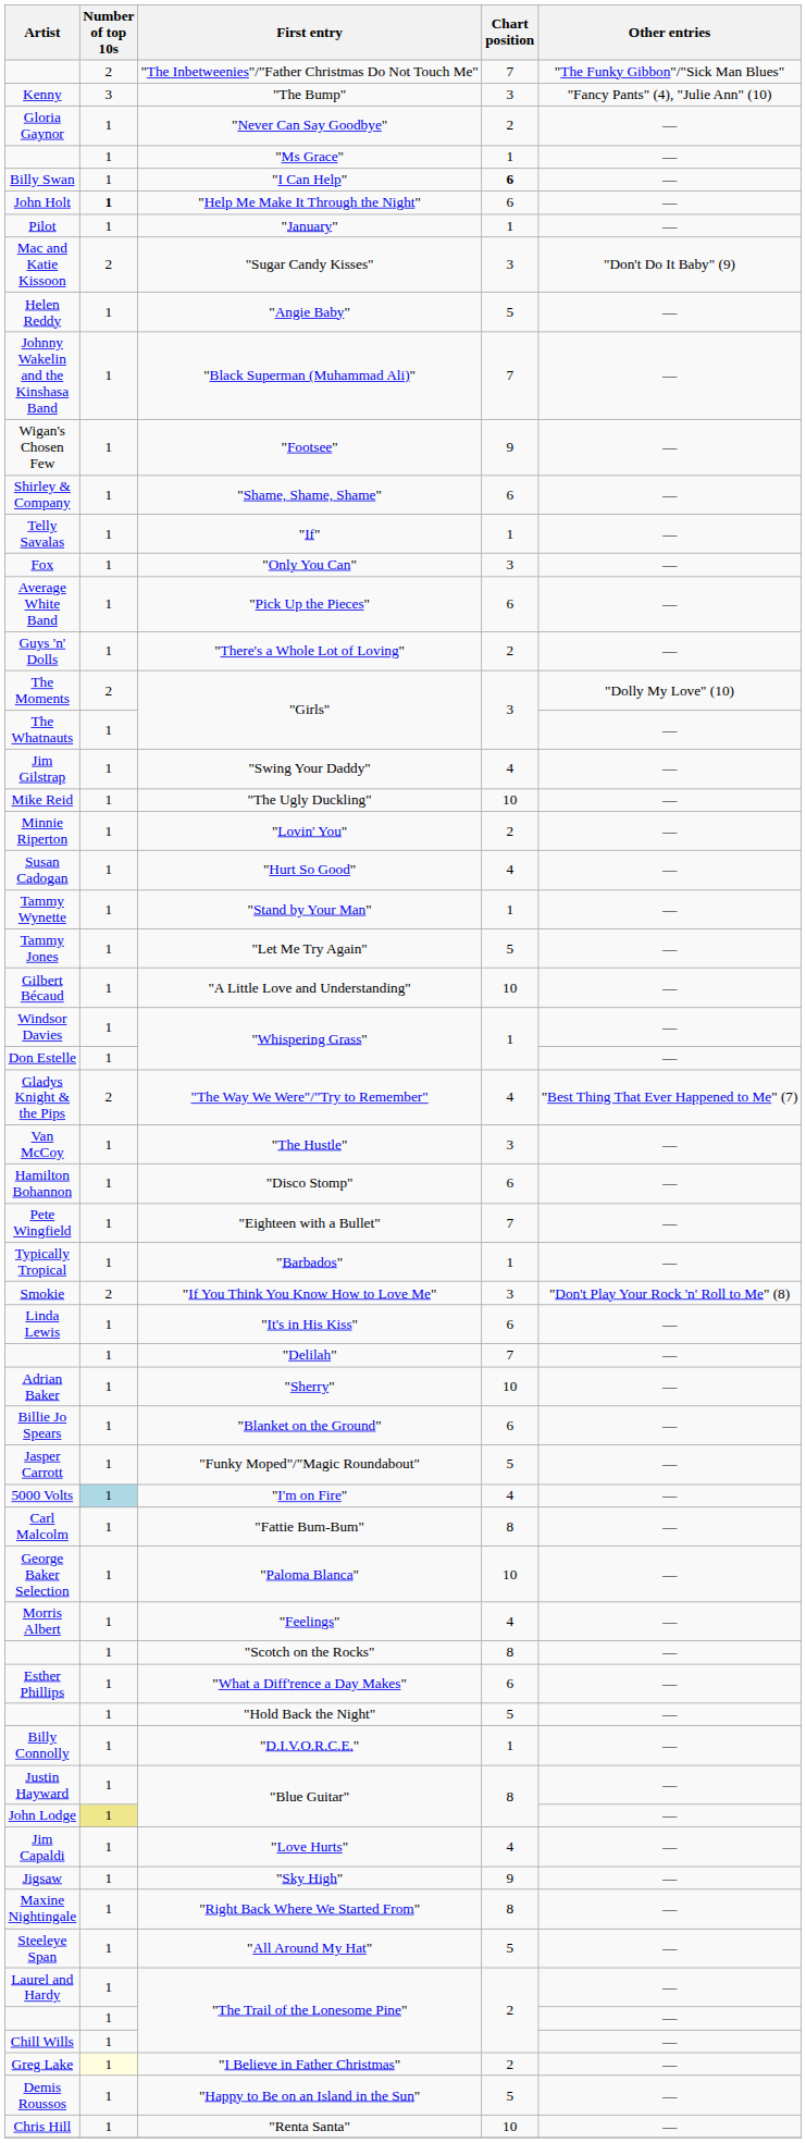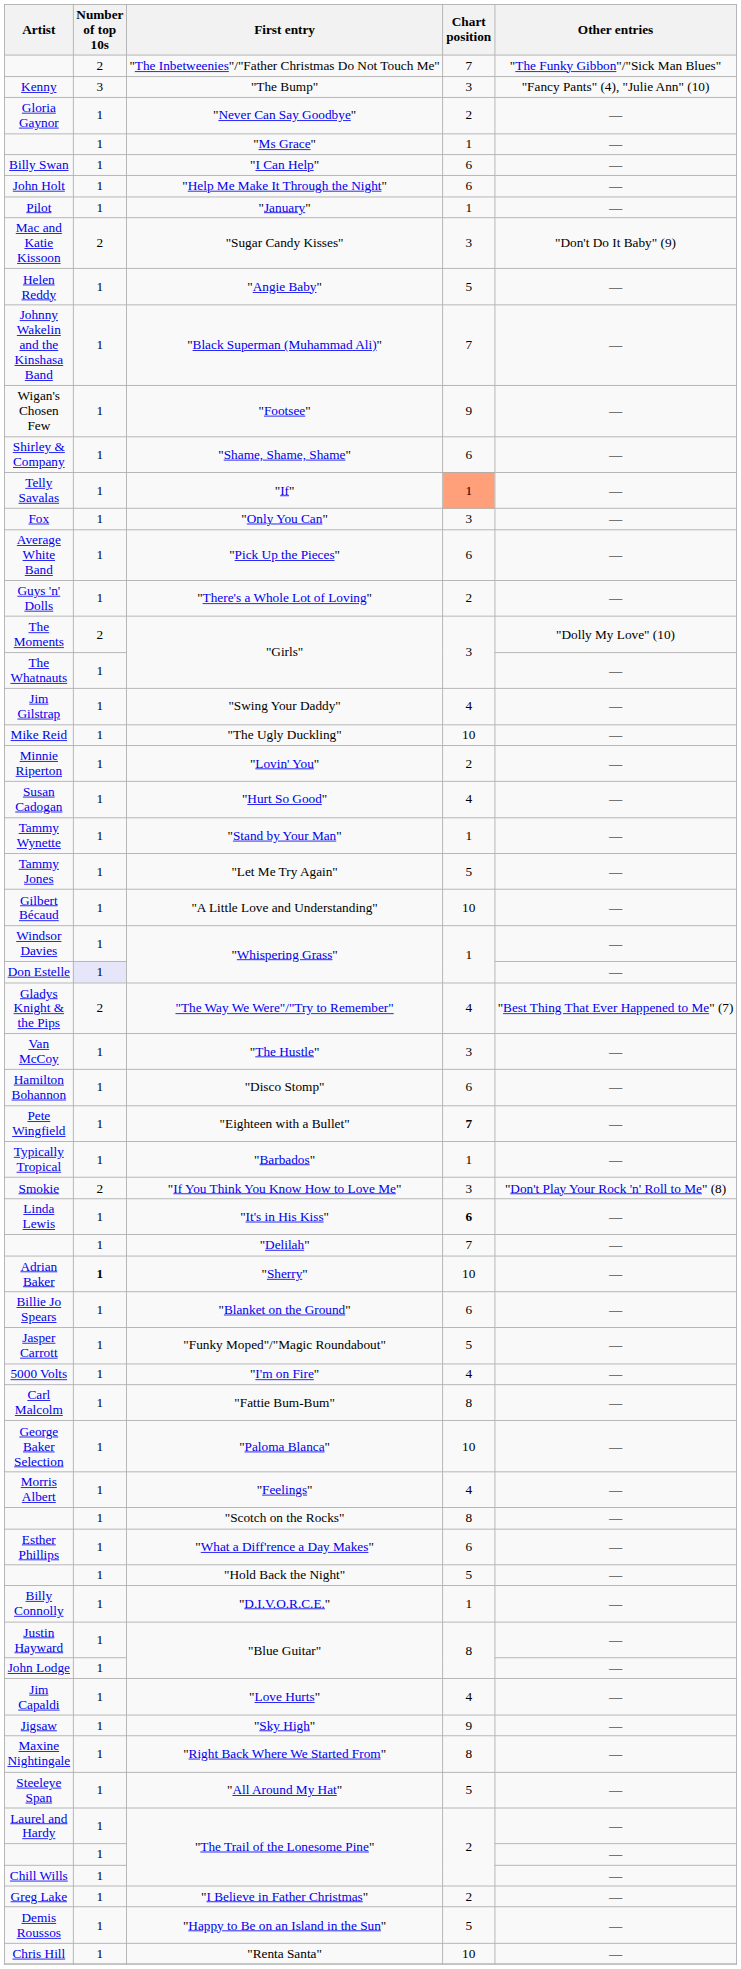Billy Swan | Chart position: bold -> normal
John Holt | Number of top 10s: bold -> normal
Telly Savalas | Chart position: no background -> lightsalmon background
Don Estelle | Number of top 10s: no background -> lavender background
Pete Wingfield | Chart position: normal -> bold
Linda Lewis | Chart position: normal -> bold
Adrian Baker | Number of top 10s: normal -> bold
5000 Volts | Number of top 10s: lightblue background -> no background
John Lodge | Number of top 10s: khaki background -> no background
Greg Lake | Number of top 10s: lightyellow background -> no background
